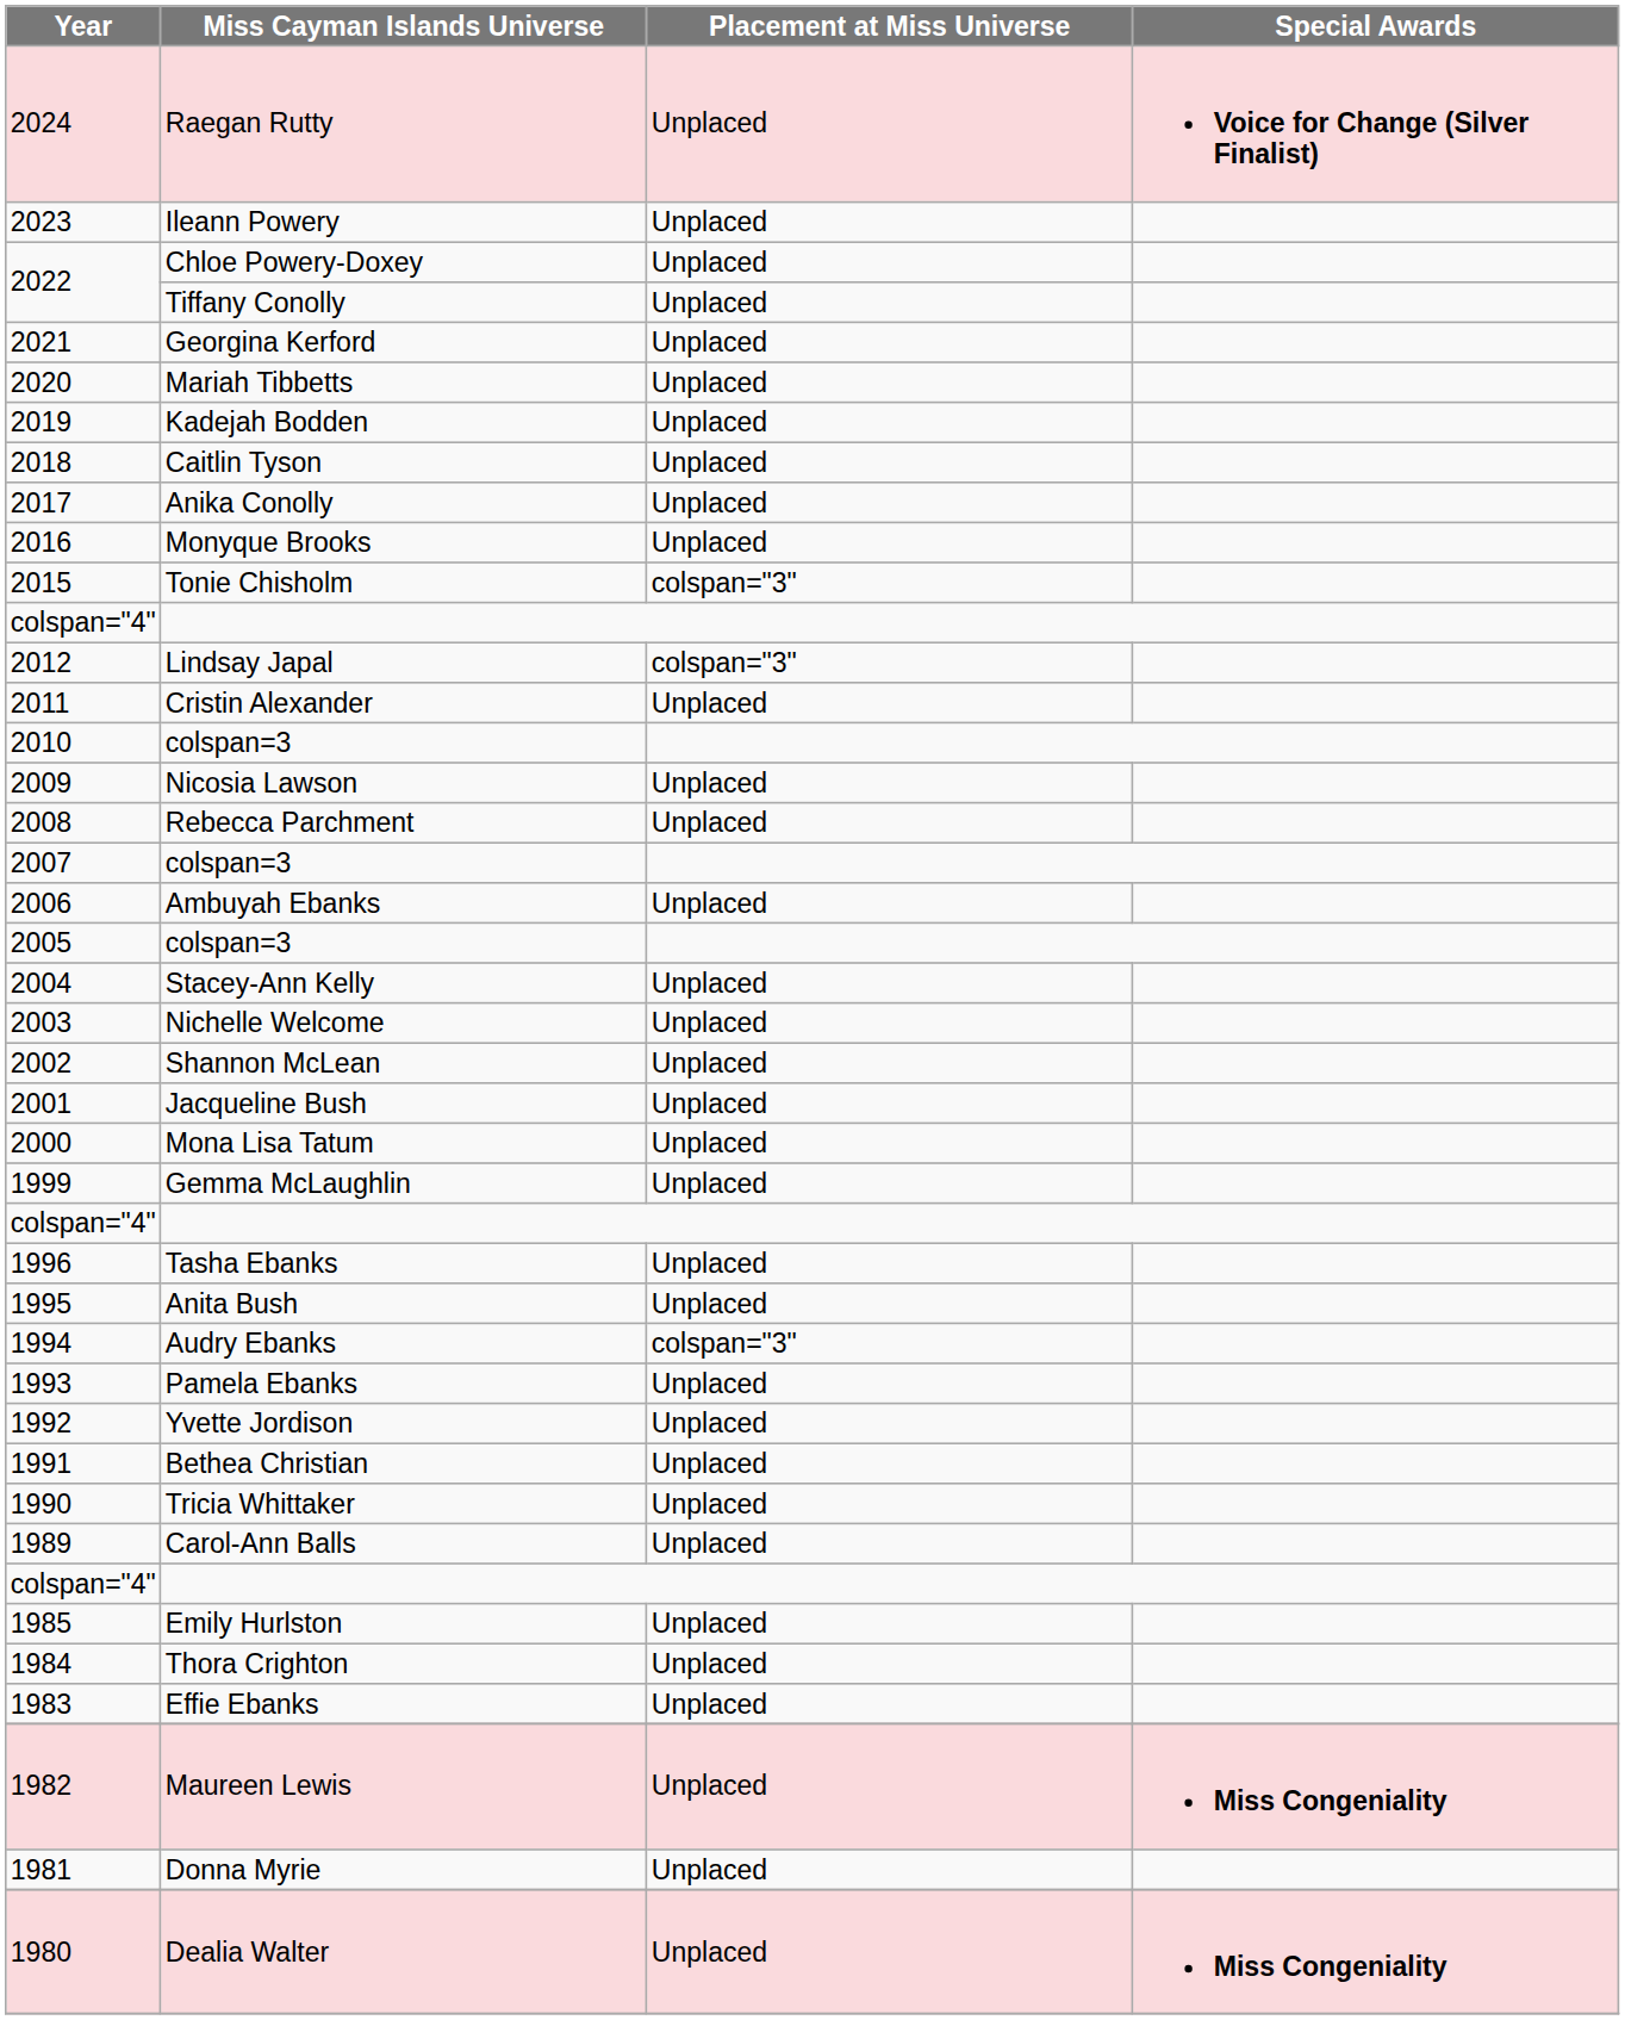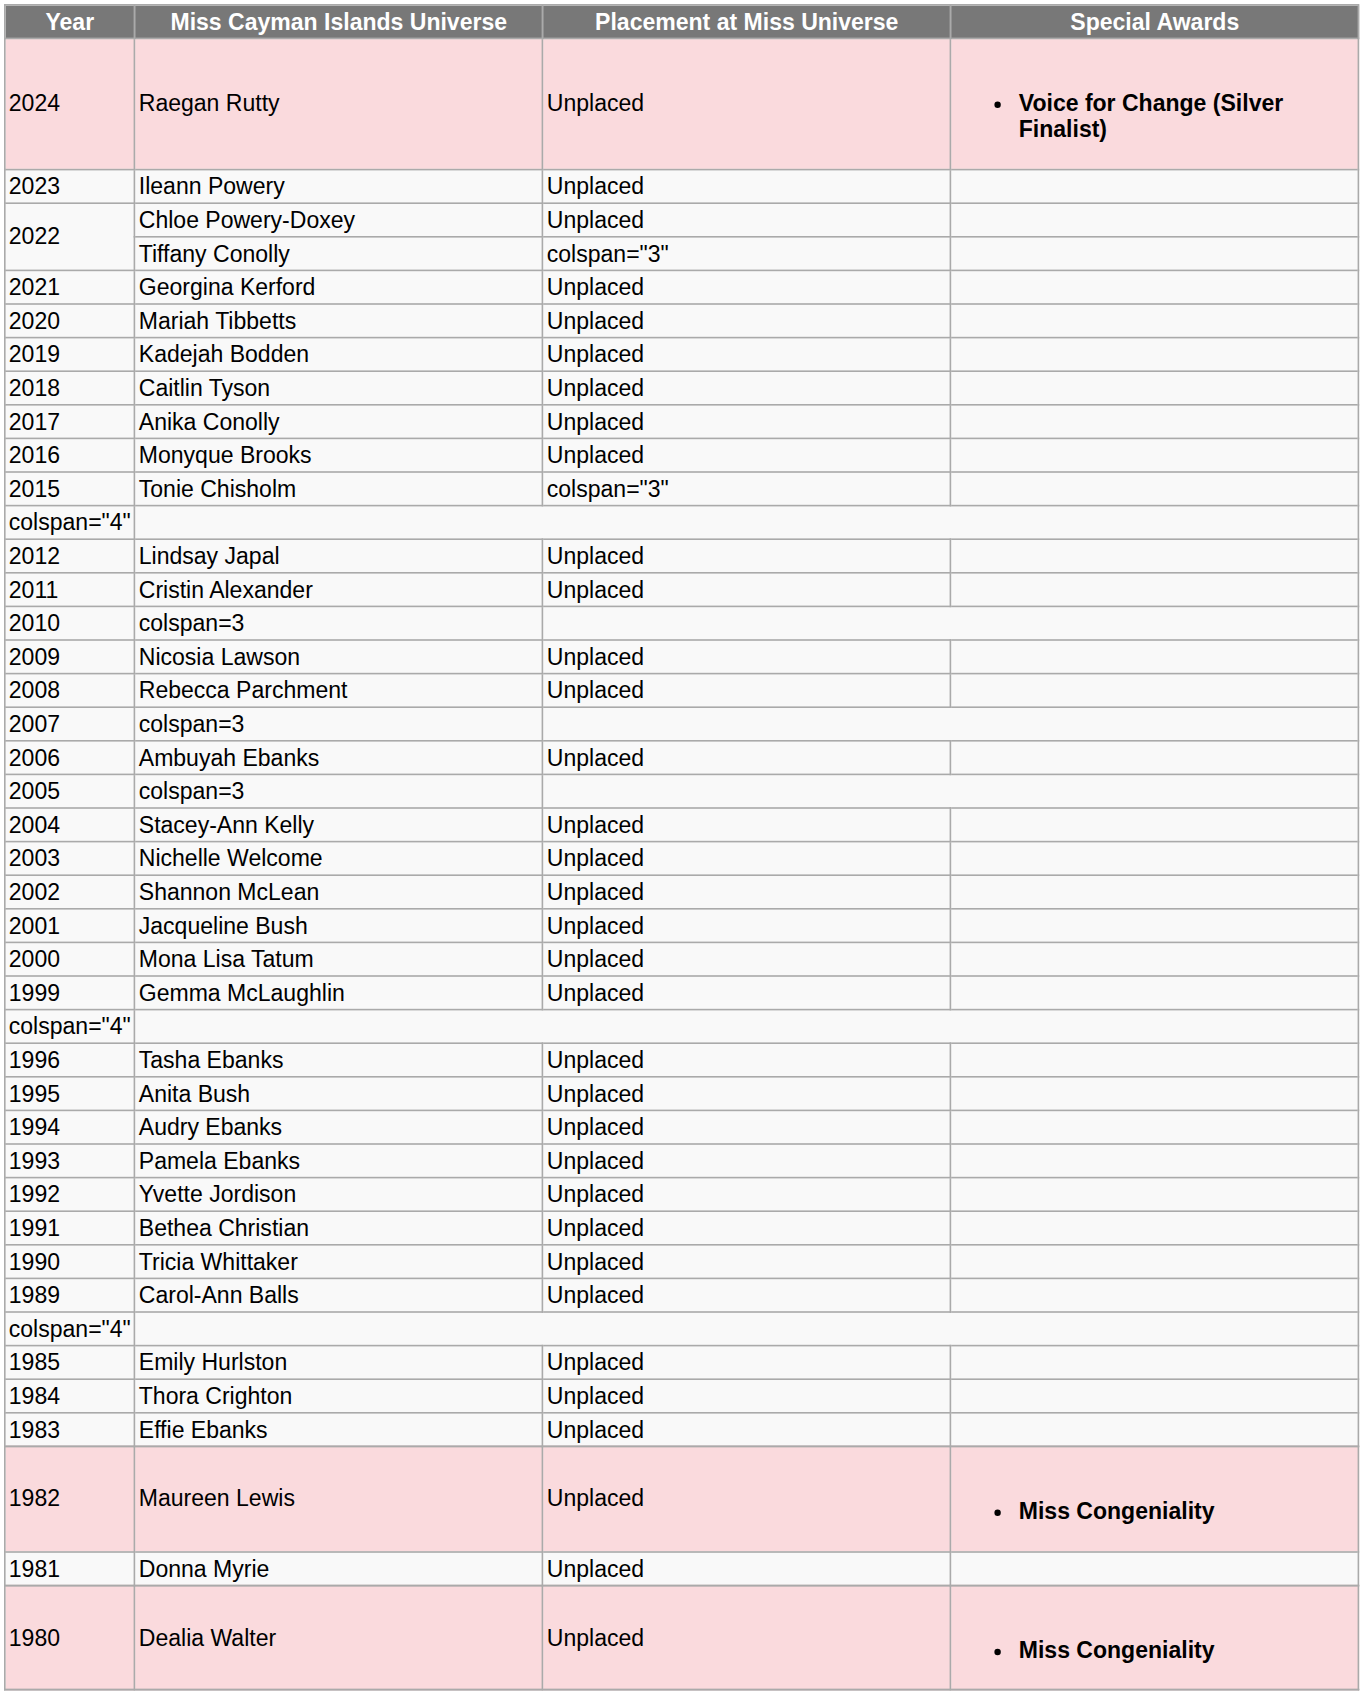Tiffany Conolly | Placement at Miss Universe: Unplaced -> colspan="3"
Lindsay Japal | Placement at Miss Universe: colspan="3" -> Unplaced
Audry Ebanks | Placement at Miss Universe: colspan="3" -> Unplaced
